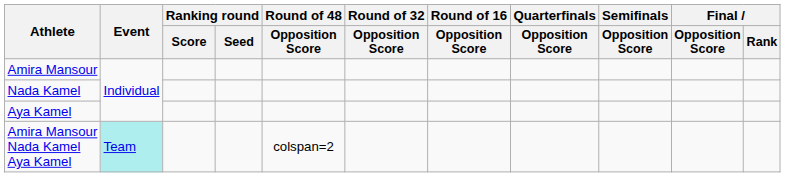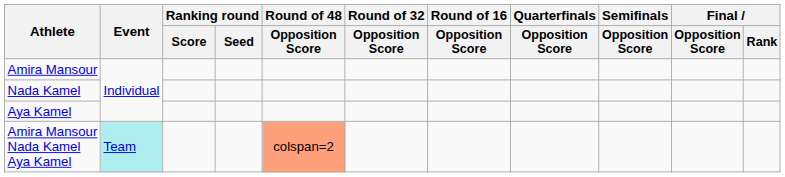Amira Mansour Nada Kamel Aya Kamel | Round of 48 / Opposition Score: no background -> lightsalmon background
